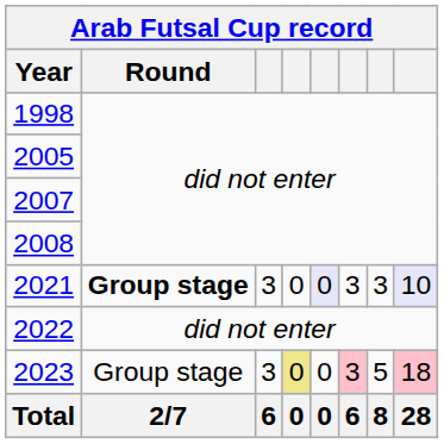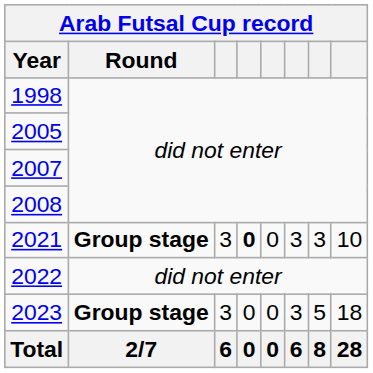2021 | column 4: normal -> bold
2021 | column 5: lavender background -> no background
2021 | column 8: lavender background -> no background
2023 | Arab Futsal Cup record / Round: normal -> bold
2023 | column 4: khaki background -> no background
2023 | column 6: pink background -> no background
2023 | column 8: pink background -> no background
